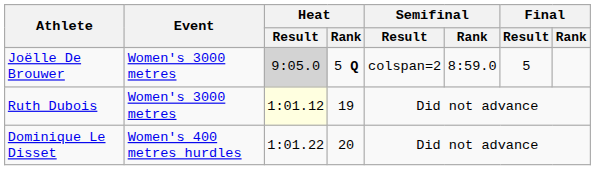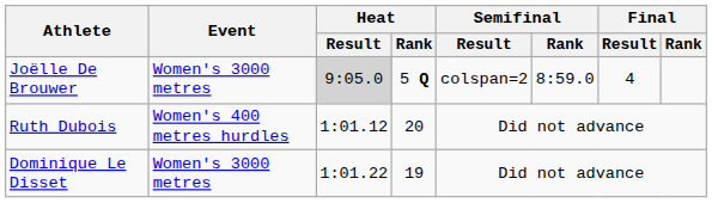Joëlle De Brouwer | Final / Result: 5 -> 4
Ruth Dubois | Event: Women's 3000 metres -> Women's 400 metres hurdles
Ruth Dubois | Heat / Result: lightyellow background -> no background
Ruth Dubois | Heat / Rank: 19 -> 20
Dominique Le Disset | Event: Women's 400 metres hurdles -> Women's 3000 metres
Dominique Le Disset | Heat / Rank: 20 -> 19
